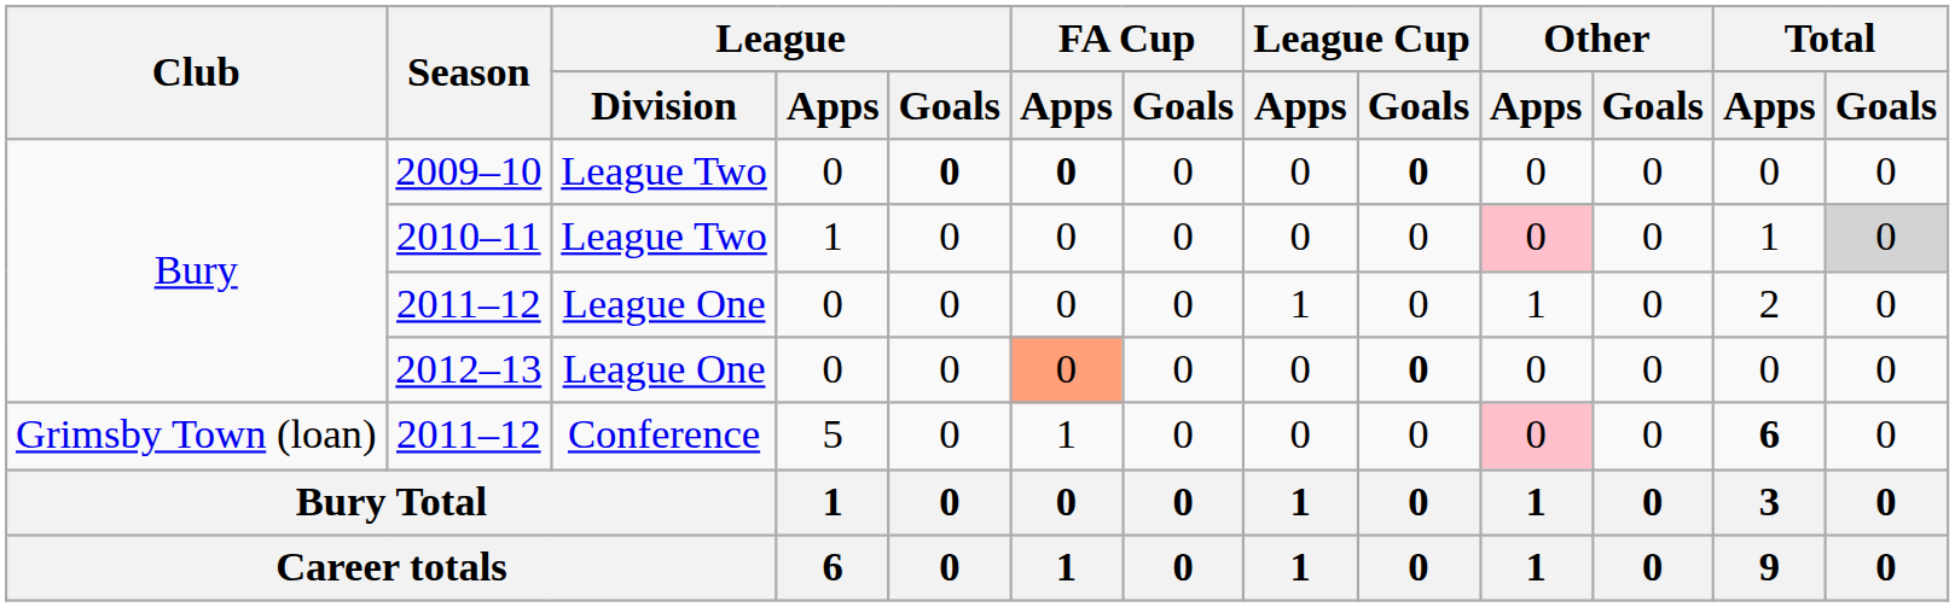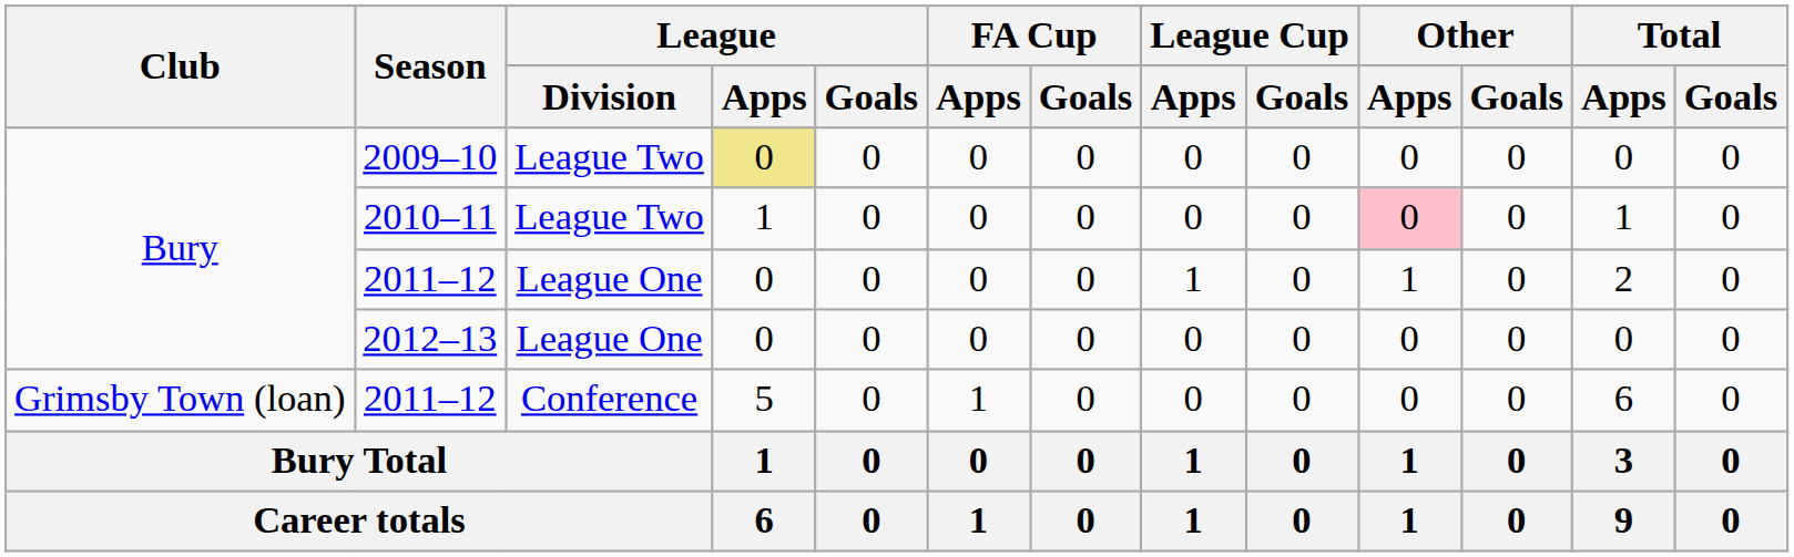2009–10 | League / Apps: no background -> khaki background
2009–10 | League / Goals: bold -> normal
2009–10 | FA Cup / Apps: bold -> normal
2009–10 | League Cup / Goals: bold -> normal
2010–11 | Total / Goals: lightgrey background -> no background
2012–13 | FA Cup / Apps: lightsalmon background -> no background
2012–13 | League Cup / Goals: bold -> normal
2011–12 / Conference | Other / Apps: pink background -> no background
2011–12 / Conference | Total / Apps: bold -> normal
